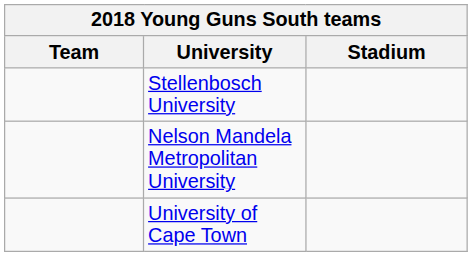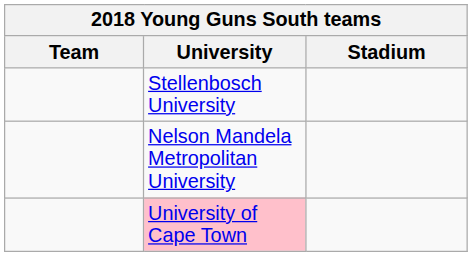University of Cape Town | University: no background -> pink background
